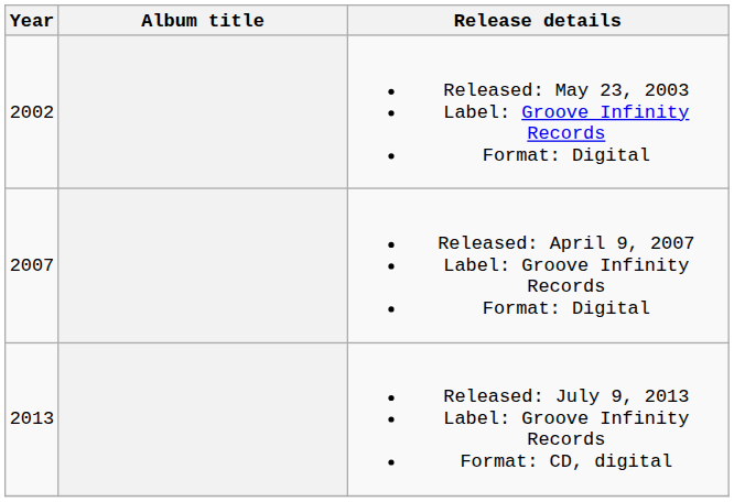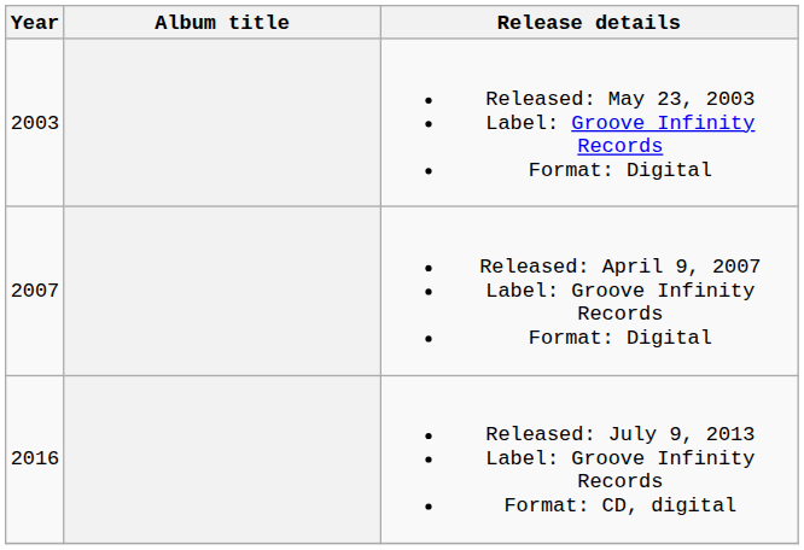row 2 | Year: 2002 -> 2003
row 4 | Year: 2013 -> 2016
